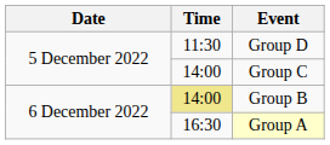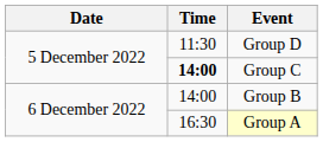Group C | Time: normal -> bold
Group B | Time: khaki background -> no background
